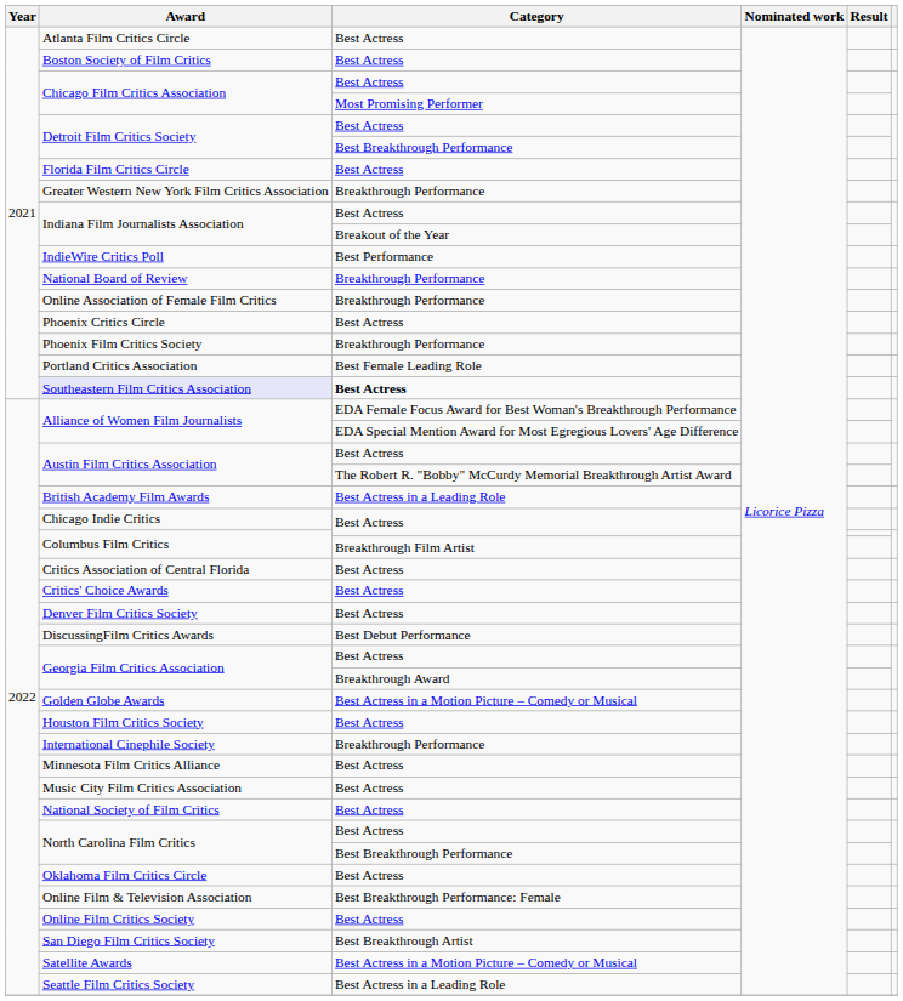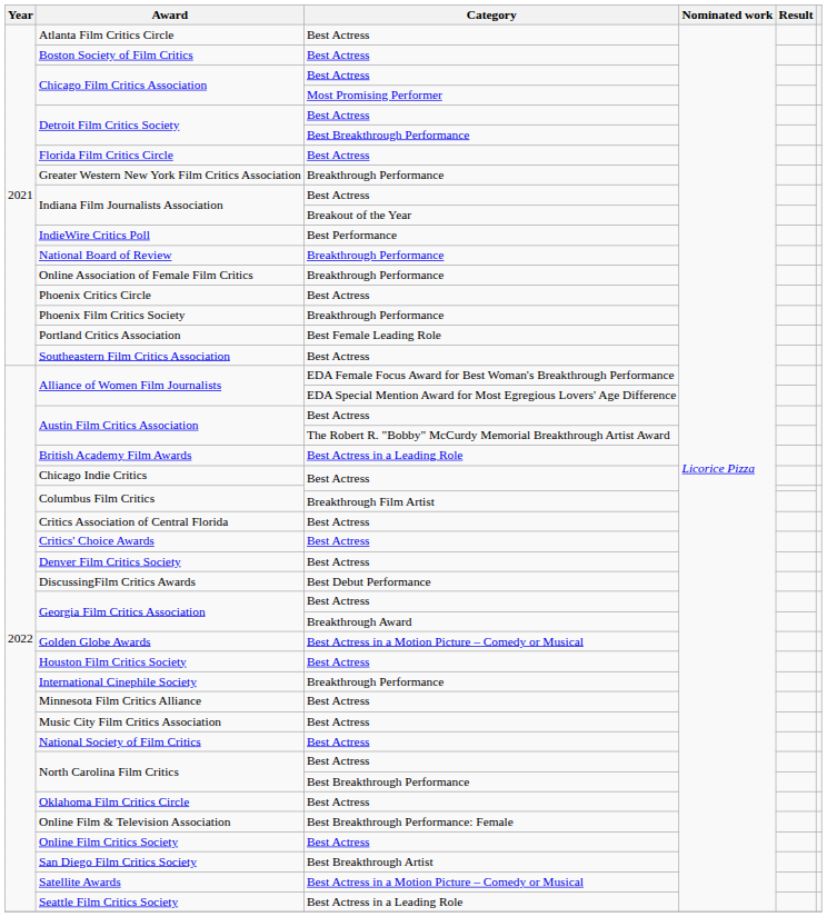Southeastern Film Critics Association | Award: lavender background -> no background
Southeastern Film Critics Association | Category: bold -> normal
